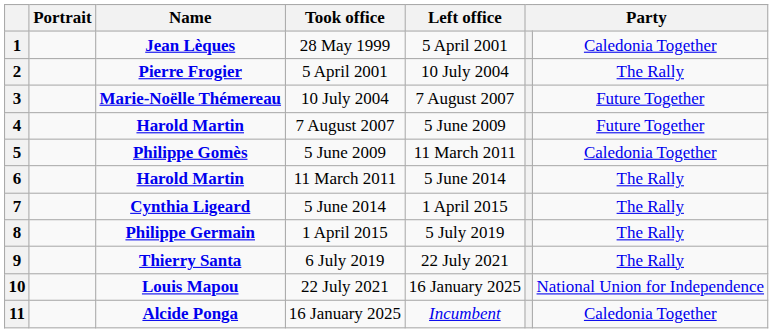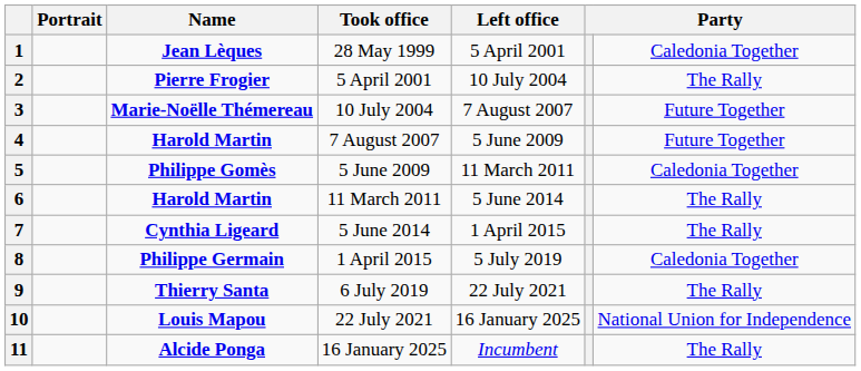8 | column 7: The Rally -> Caledonia Together
11 | column 7: Caledonia Together -> The Rally
